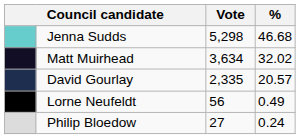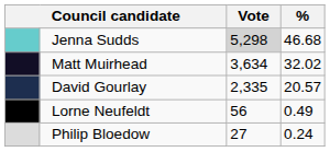Jenna Sudds | Vote: no background -> lightgrey background
